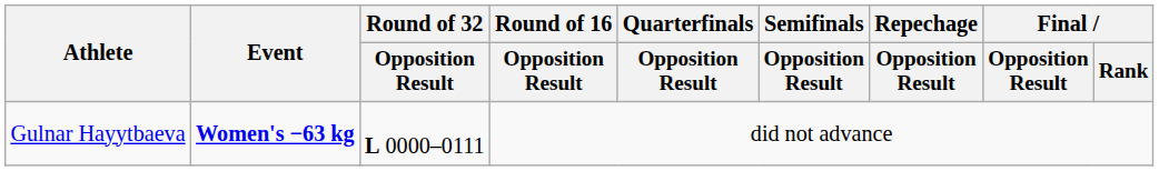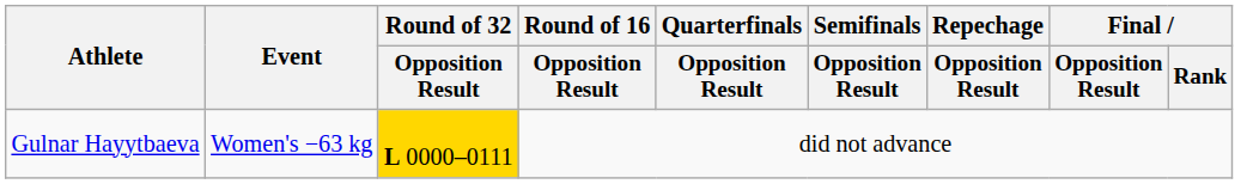Gulnar Hayytbaeva | Event: bold -> normal
Gulnar Hayytbaeva | Round of 32 / Opposition Result: no background -> gold background
